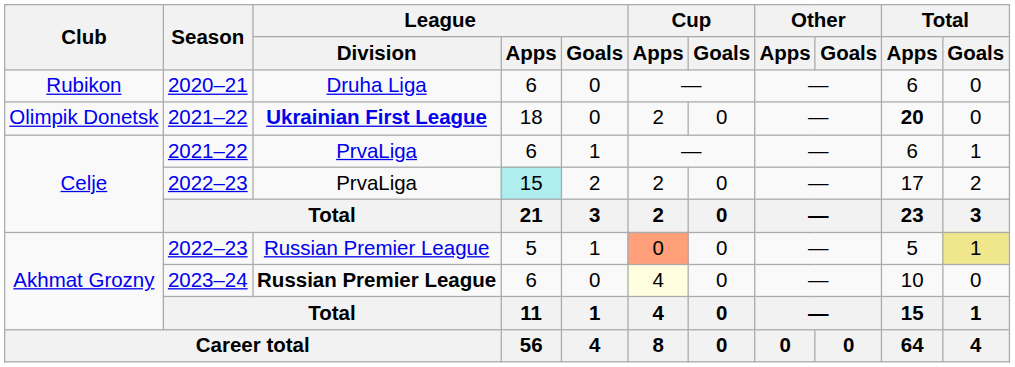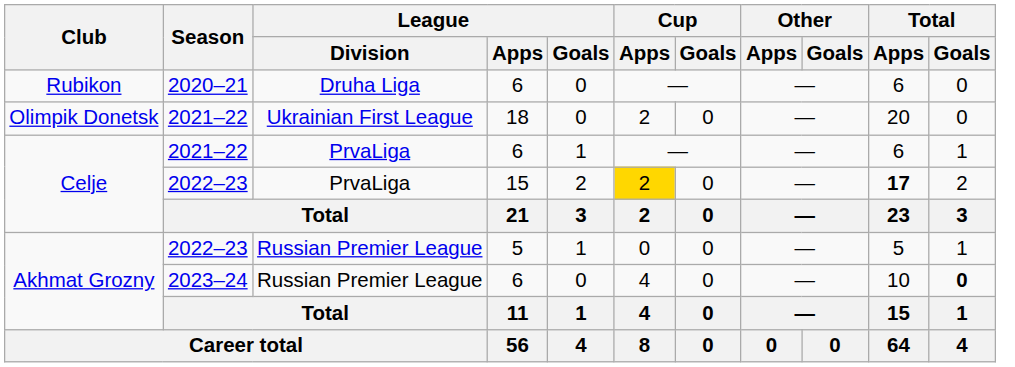Olimpik Donetsk | League / Division: bold -> normal
Olimpik Donetsk | Total / Apps: bold -> normal
Celje / 2022–23 | League / Apps: paleturquoise background -> no background
Celje / 2022–23 | Cup / Apps: no background -> gold background
Celje / 2022–23 | Total / Apps: normal -> bold
Akhmat Grozny / 2022–23 | Cup / Apps: lightsalmon background -> no background
Akhmat Grozny / 2022–23 | Total / Goals: khaki background -> no background
Akhmat Grozny / 2023–24 | League / Division: bold -> normal
Akhmat Grozny / 2023–24 | Cup / Apps: lightyellow background -> no background
Akhmat Grozny / 2023–24 | Total / Goals: normal -> bold
